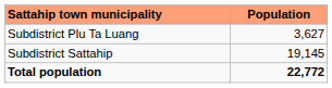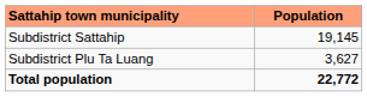rows swapped: Subdistrict Sattahip <-> Subdistrict Plu Ta Luang
